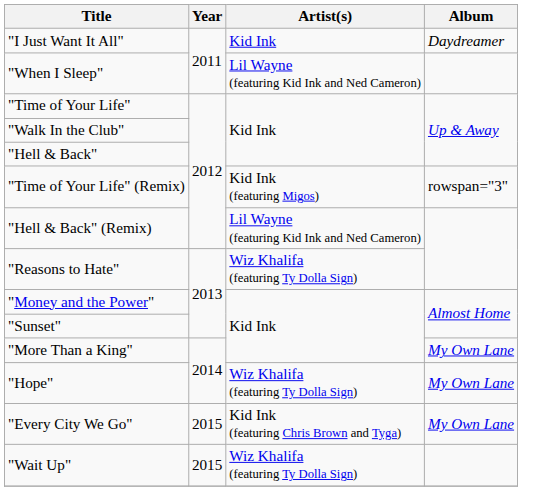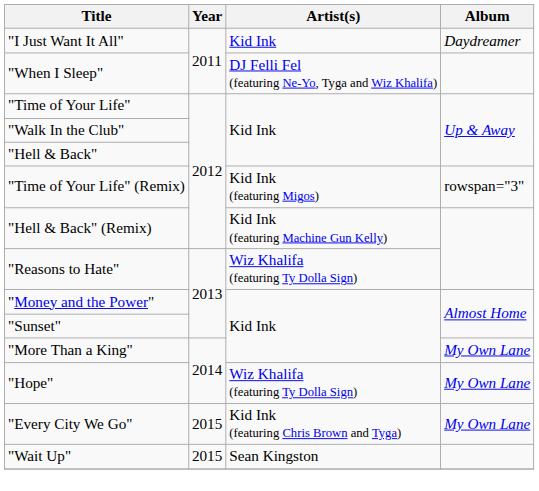"When I Sleep" | Artist(s): Lil Wayne (featuring Kid Ink and Ned Cameron) -> DJ Felli Fel (featuring Ne-Yo, Tyga and Wiz Khalifa)
"Hell & Back" (Remix) | Artist(s): Lil Wayne (featuring Kid Ink and Ned Cameron) -> Kid Ink (featuring Machine Gun Kelly)
"Wait Up" | Artist(s): Wiz Khalifa (featuring Ty Dolla Sign) -> Sean Kingston
